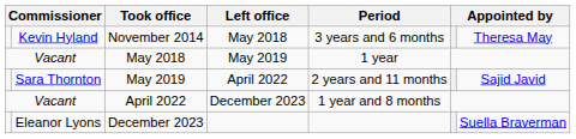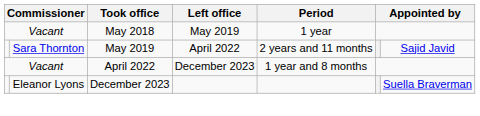- row: Kevin Hyland | November 2014 | May 2018 | 3 years and 6 months | Theresa May
